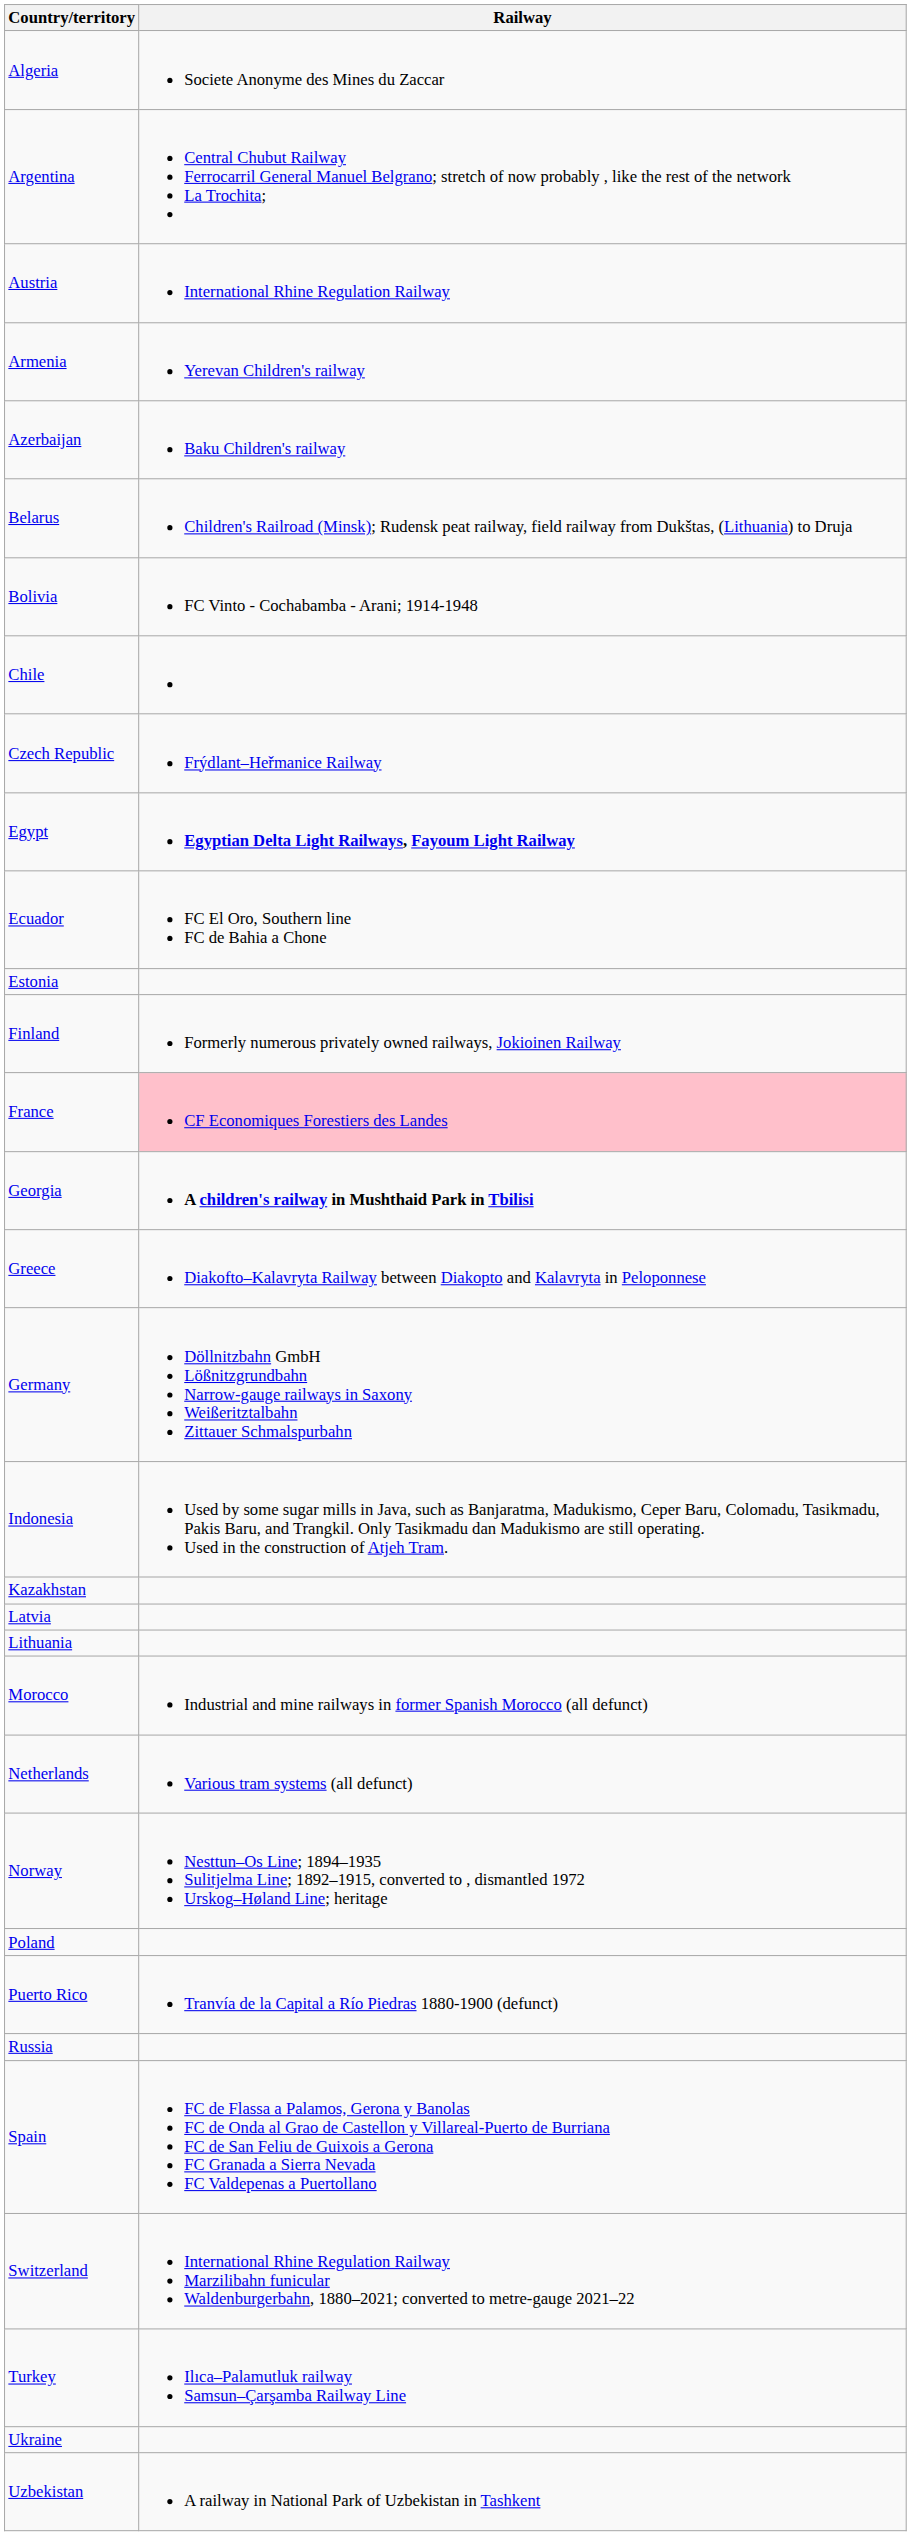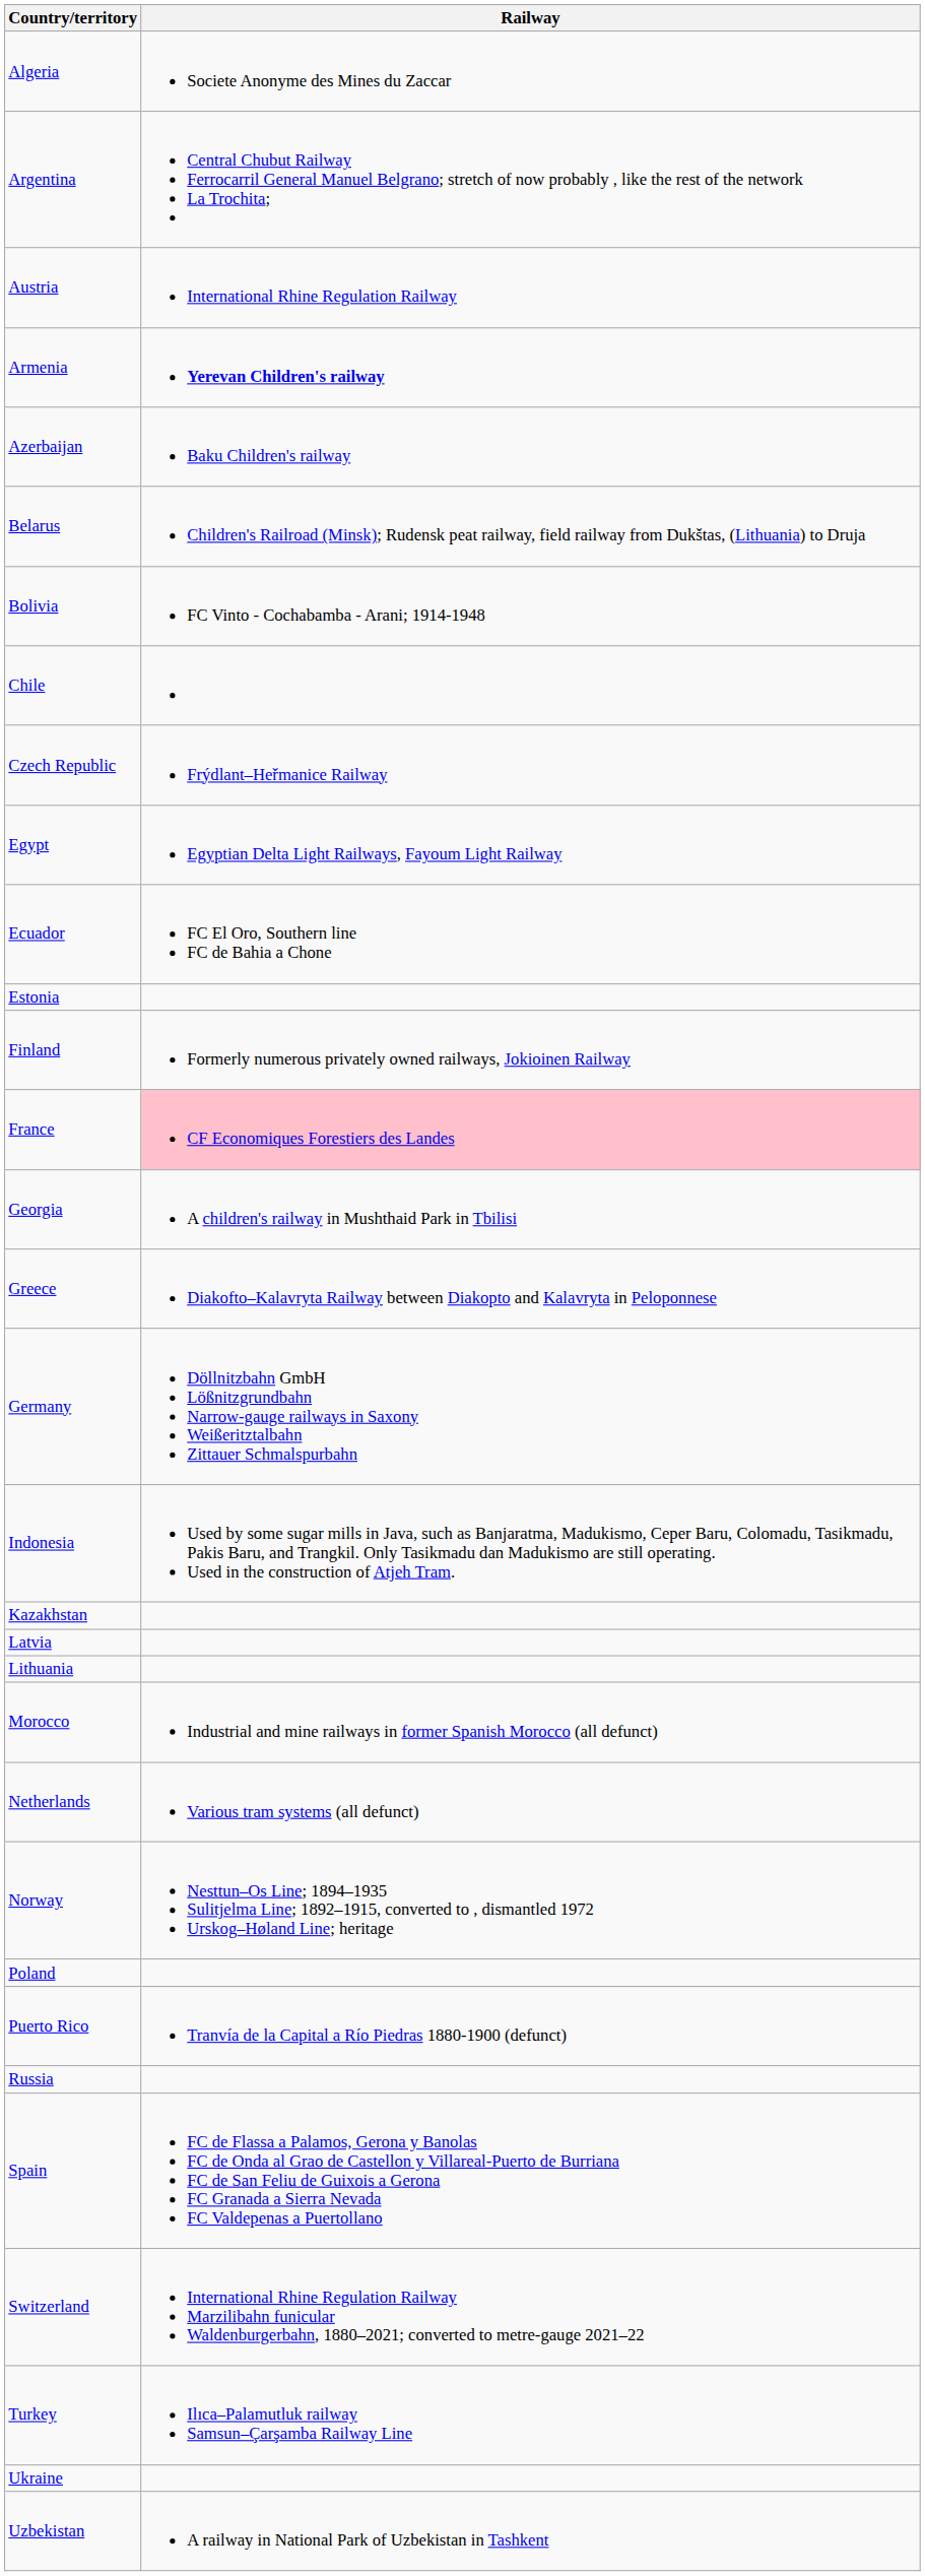Armenia | Railway: normal -> bold
Egypt | Railway: bold -> normal
Georgia | Railway: bold -> normal
